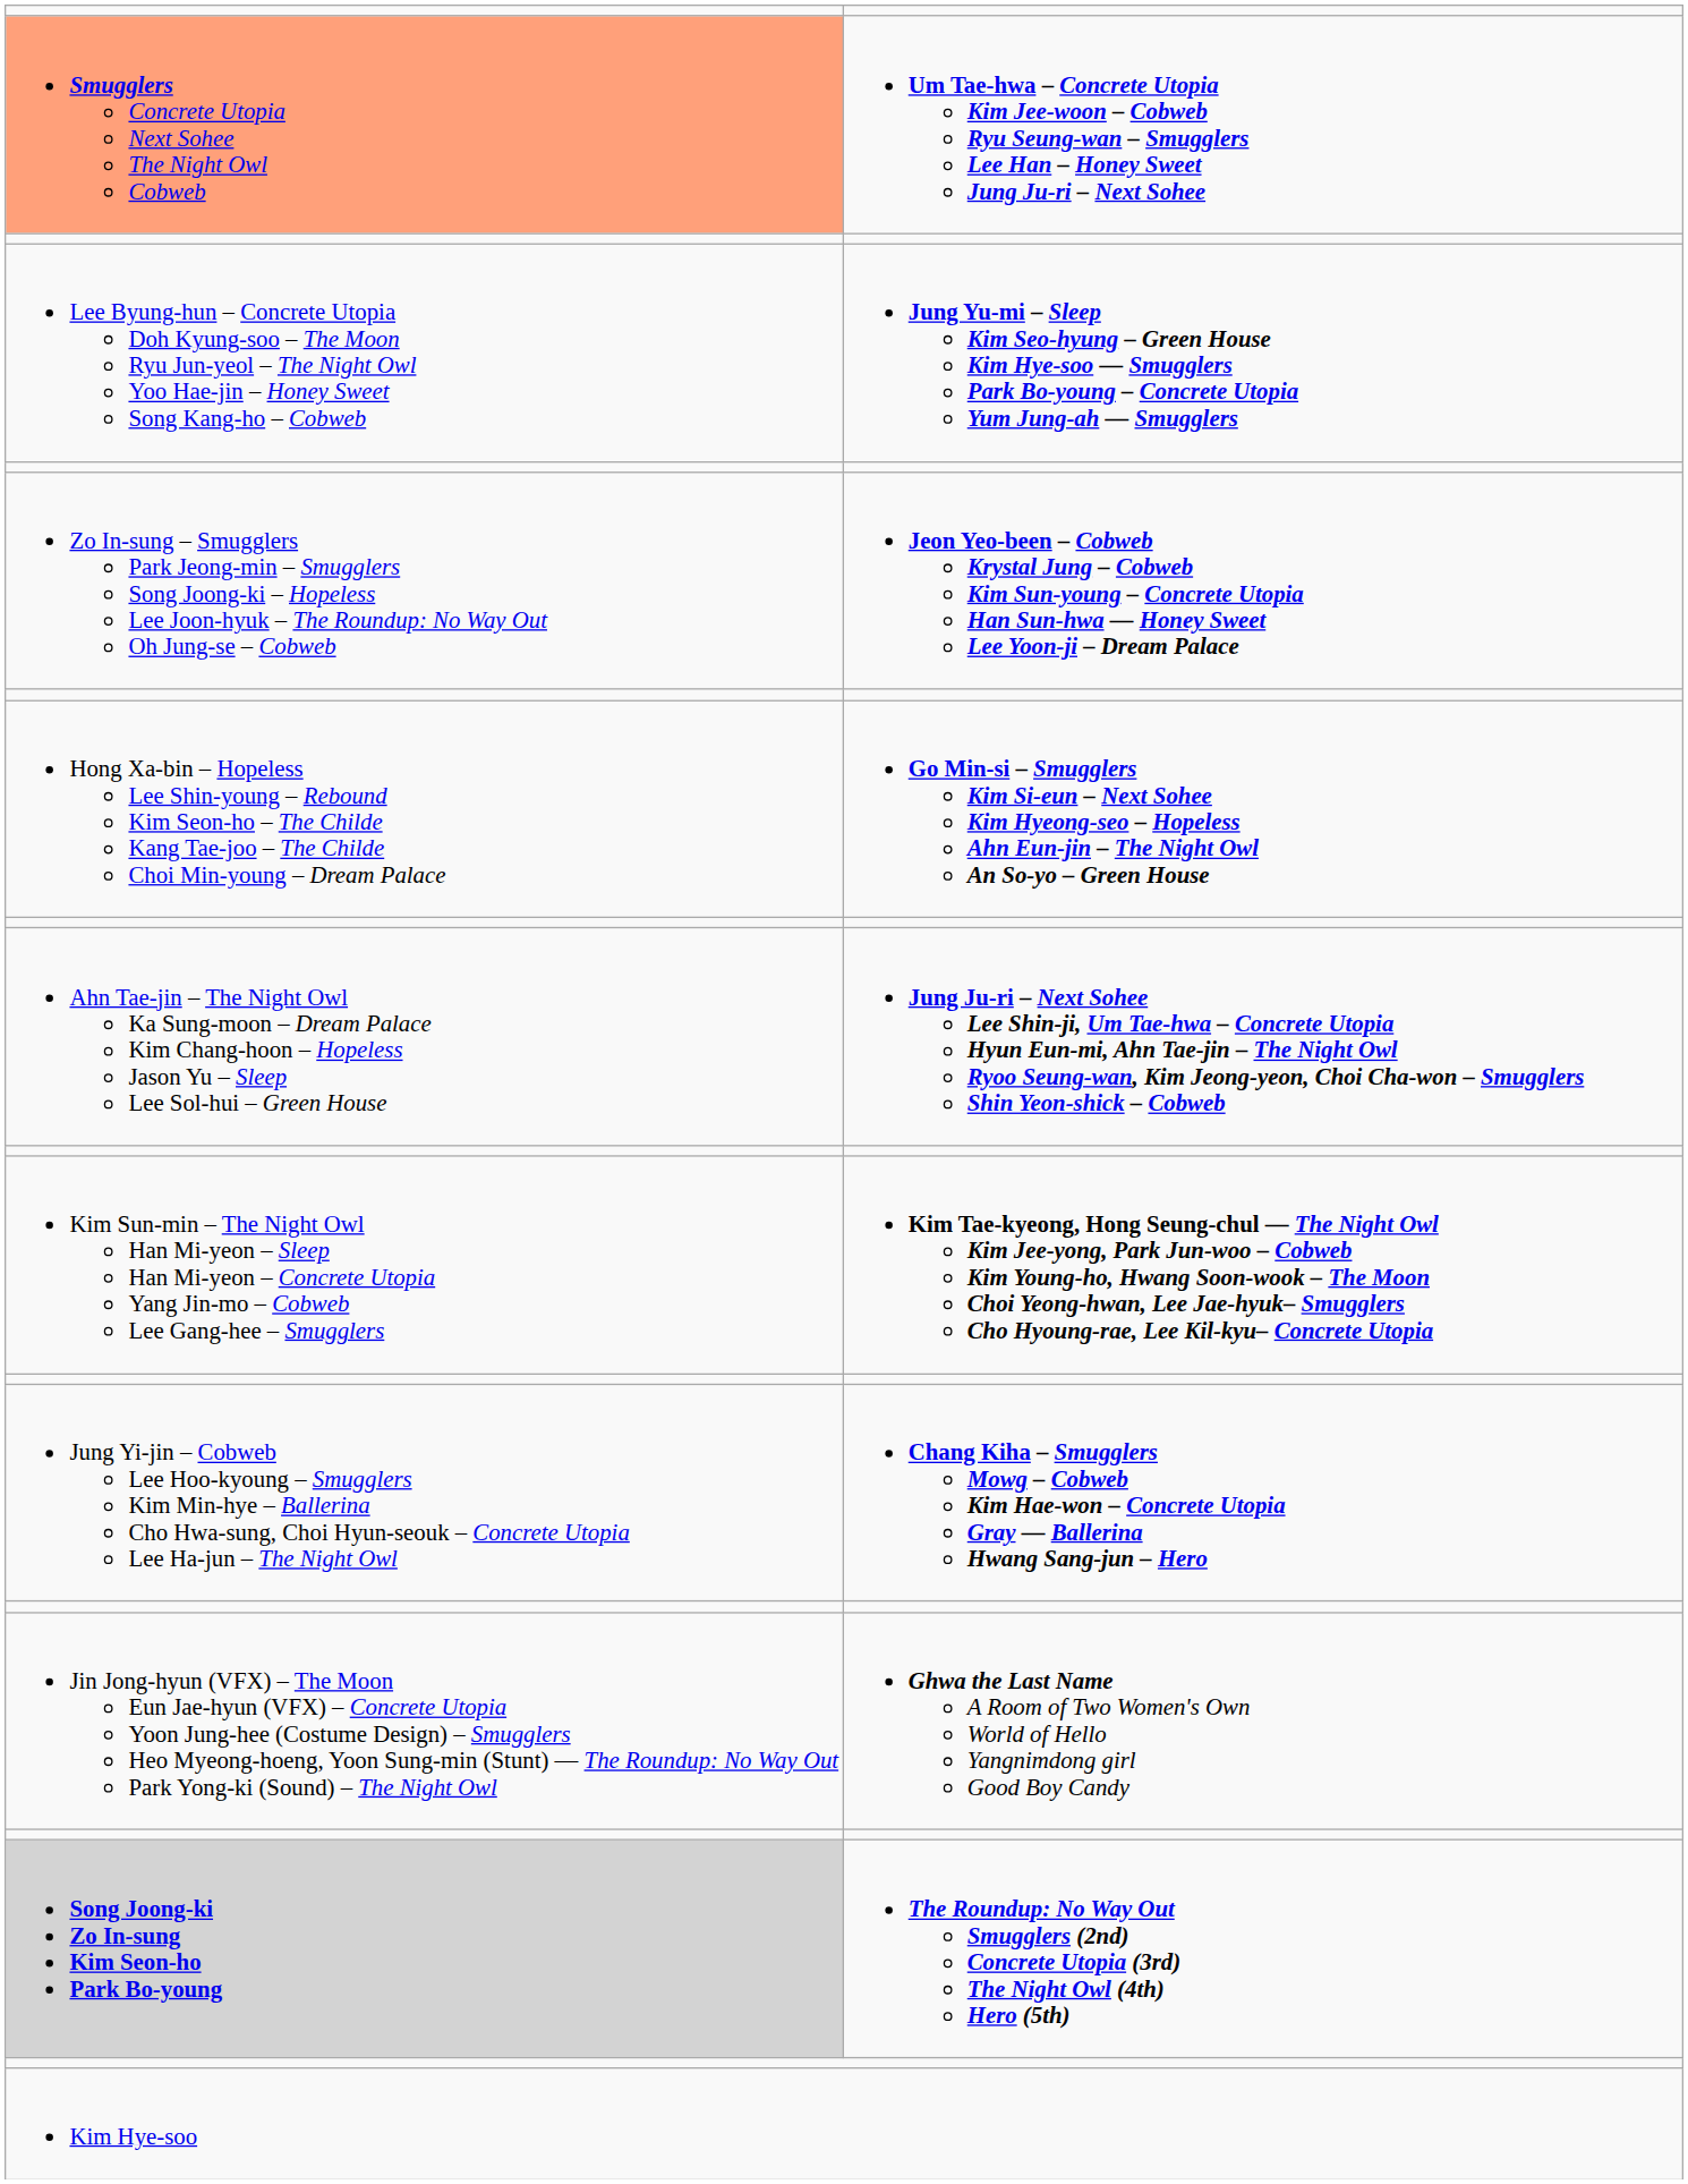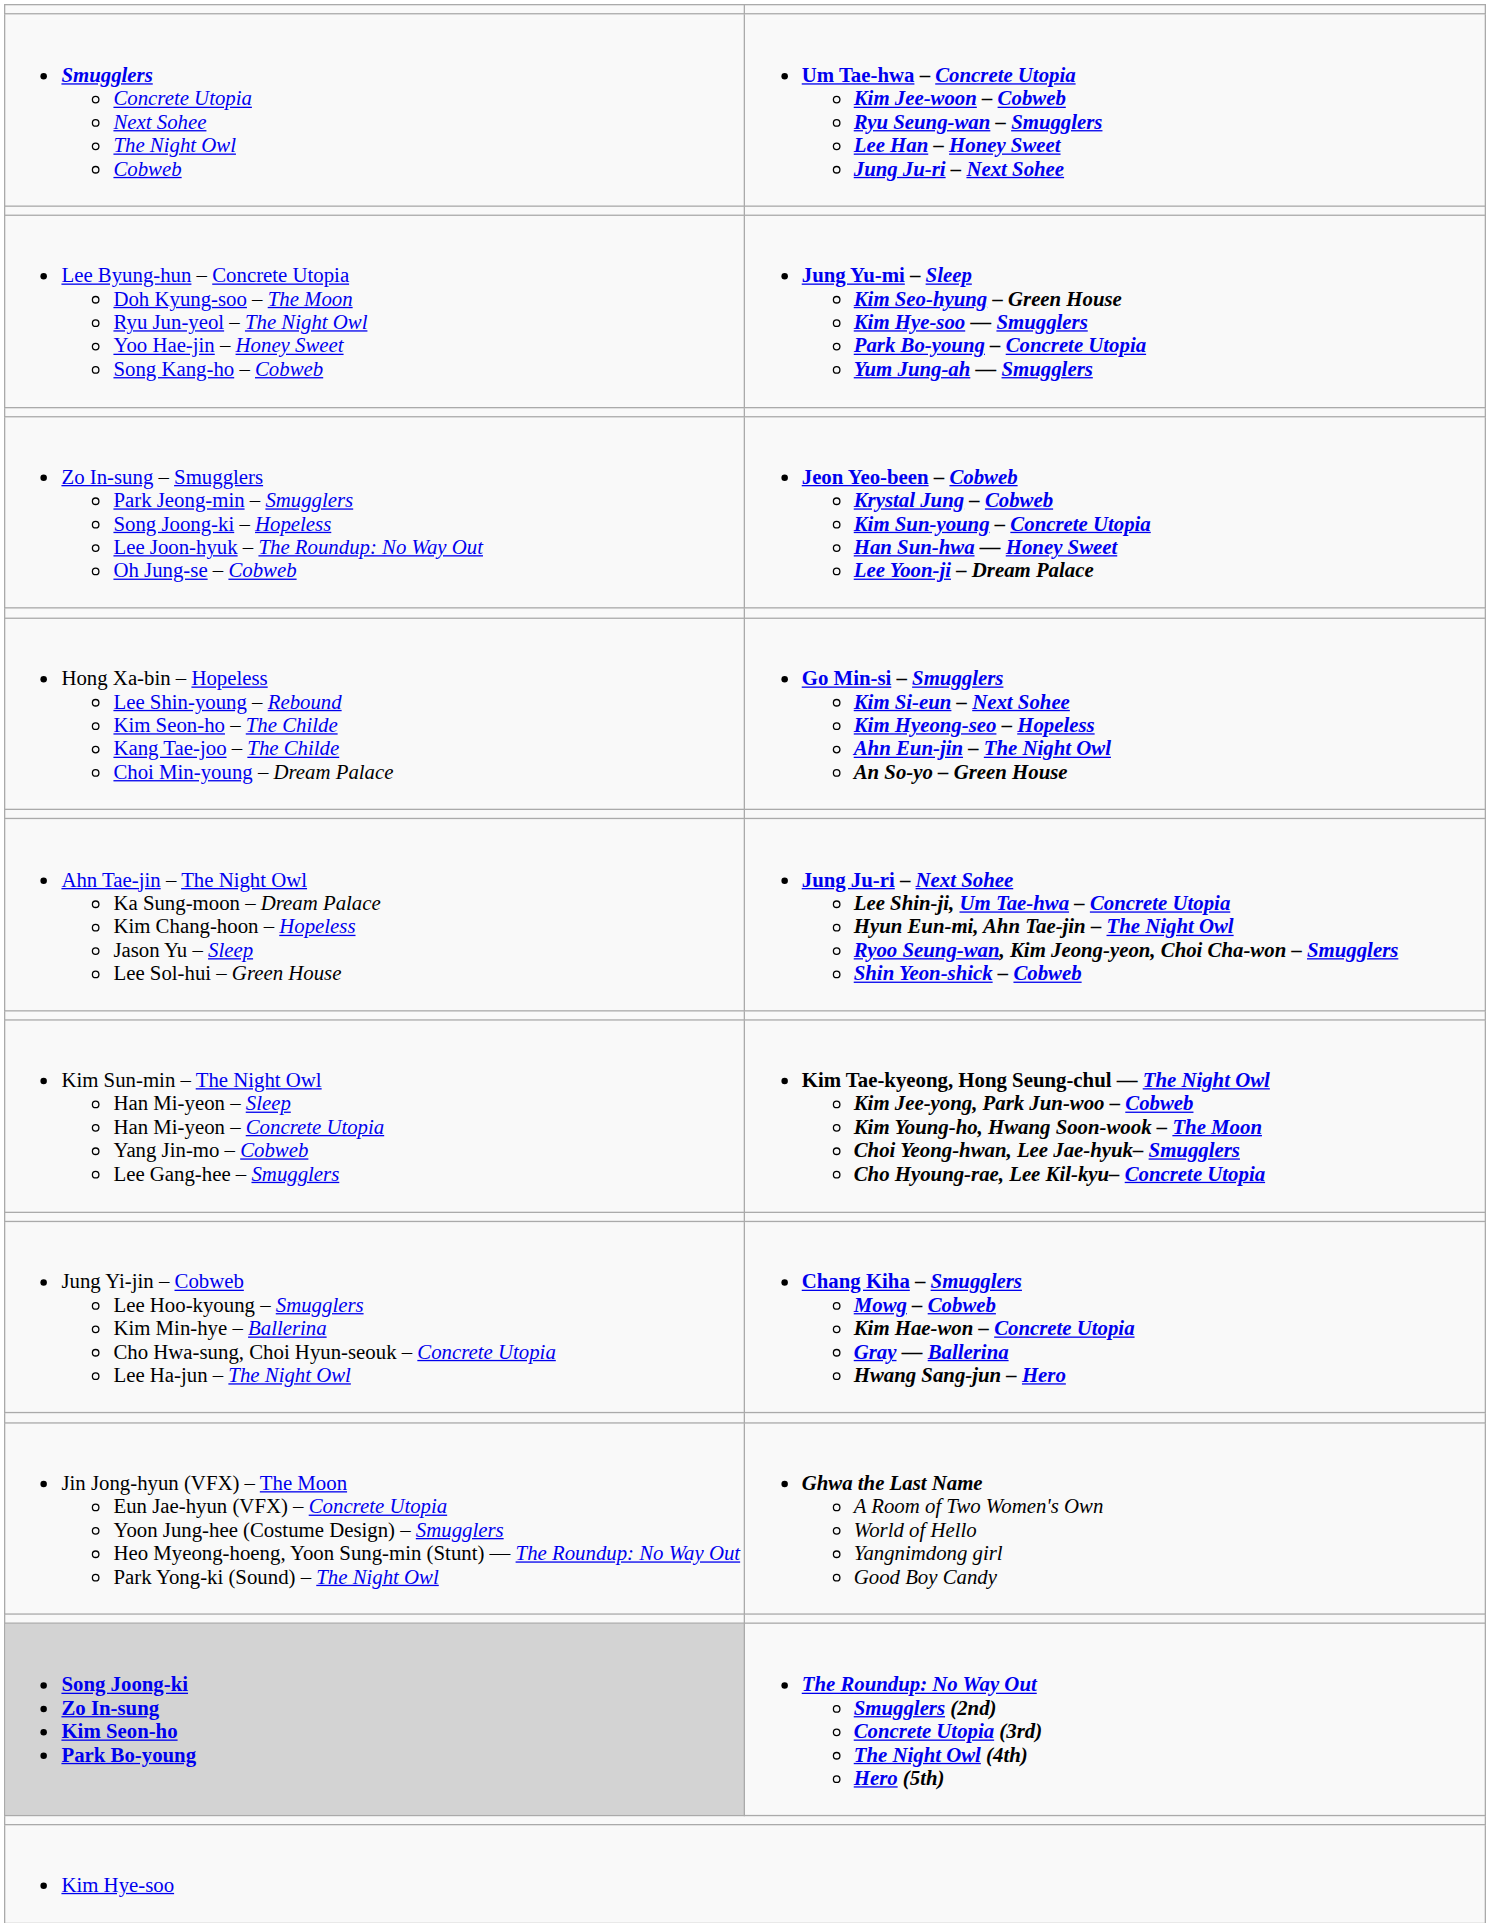row 2 | column 1: lightsalmon background -> no background
